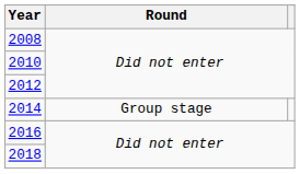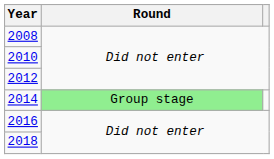2014 | Round: no background -> lightgreen background
